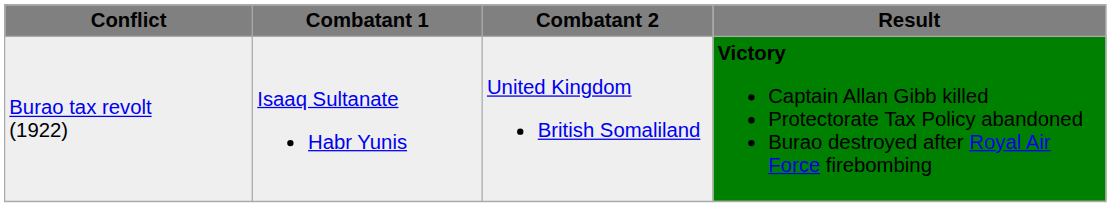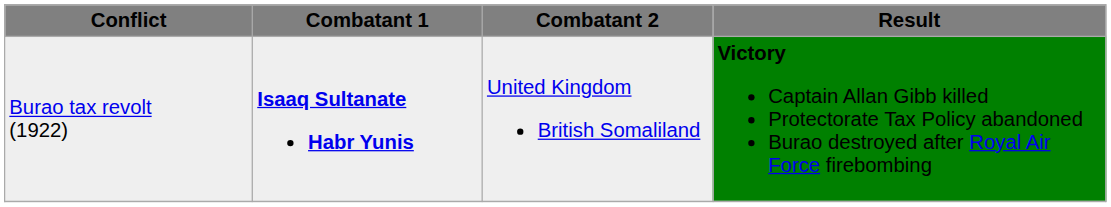Burao tax revolt (1922) | Combatant 1: normal -> bold
